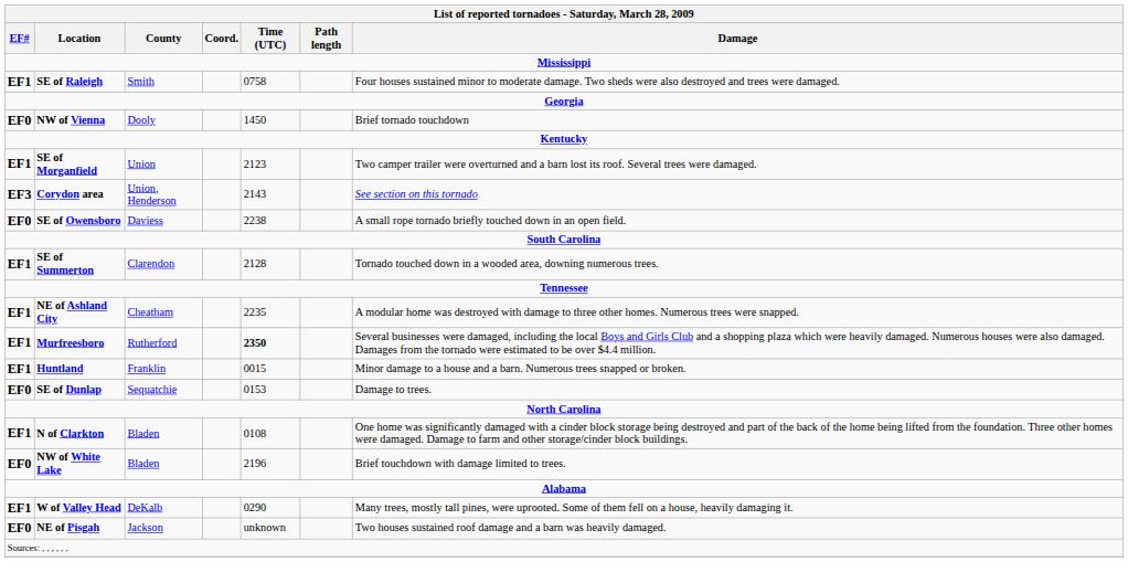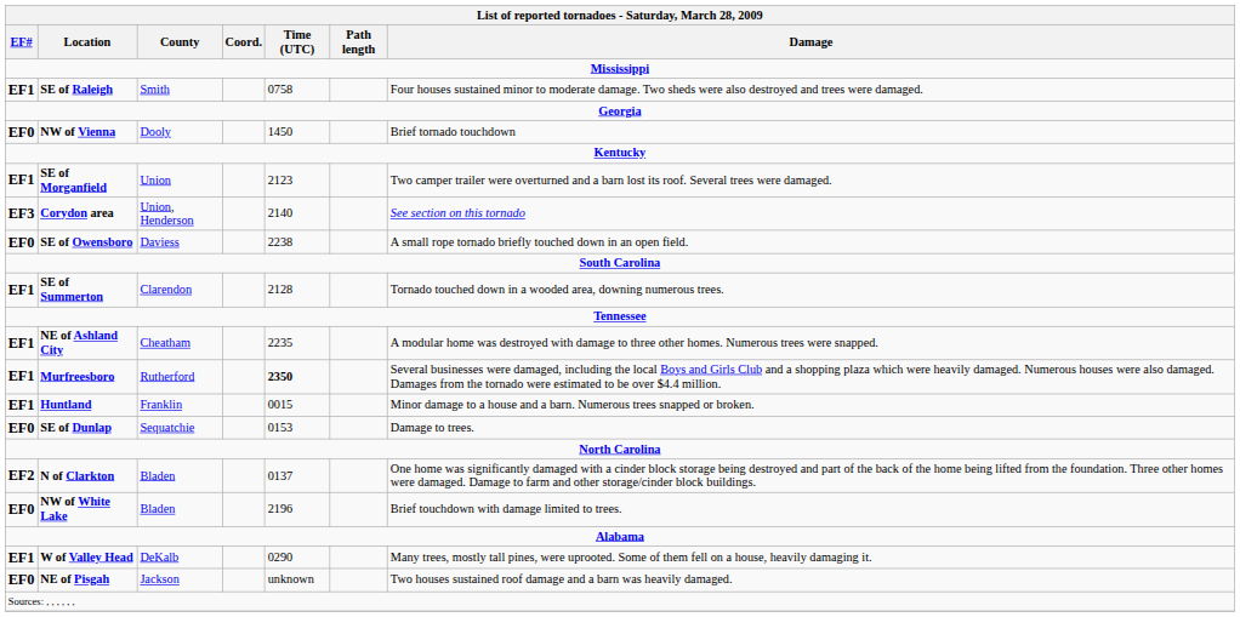Corydon area | Time (UTC): 2143 -> 2140
N of Clarkton | EF#: EF1 -> EF2
N of Clarkton | Time (UTC): 0108 -> 0137
